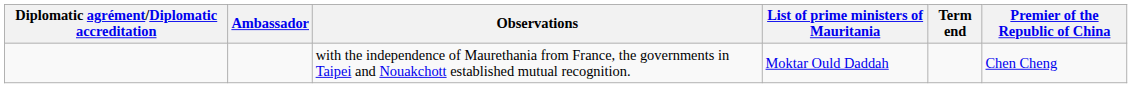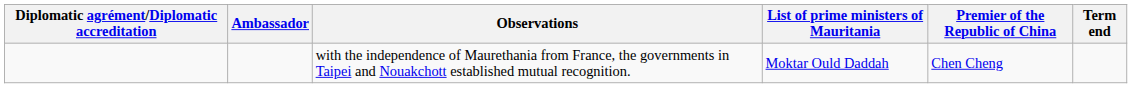columns swapped: Premier of the Republic of China <-> Term end
